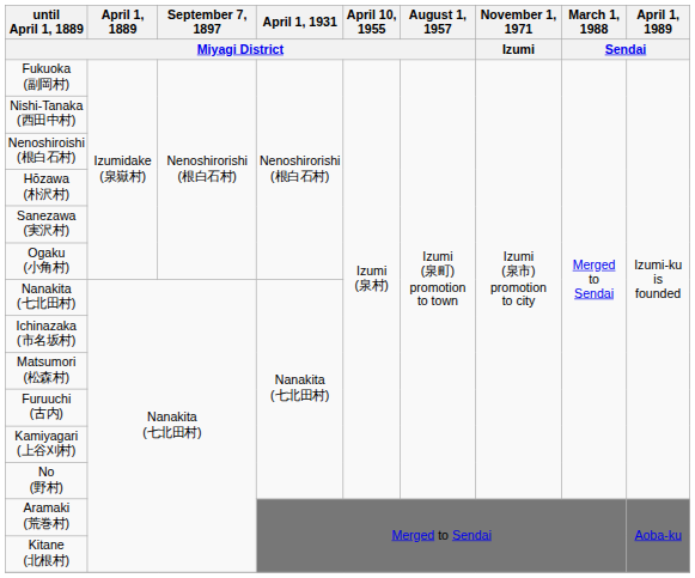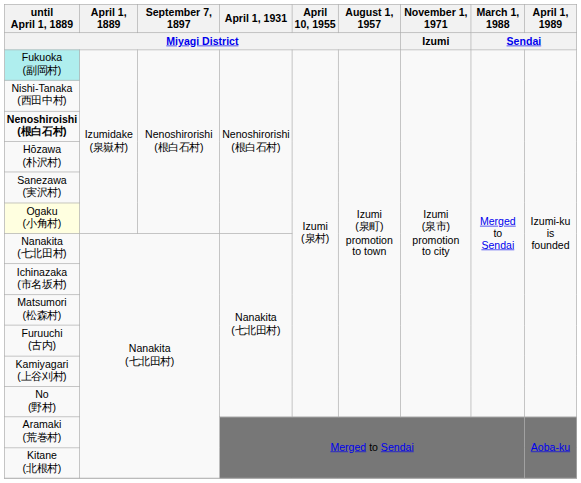Fukuoka (副岡村) | until April 1, 1889 / Miyagi District: no background -> paleturquoise background
Nenoshiroishi (根白石村) | until April 1, 1889 / Miyagi District: normal -> bold
Ogaku (小角村) | until April 1, 1889 / Miyagi District: no background -> lightyellow background
